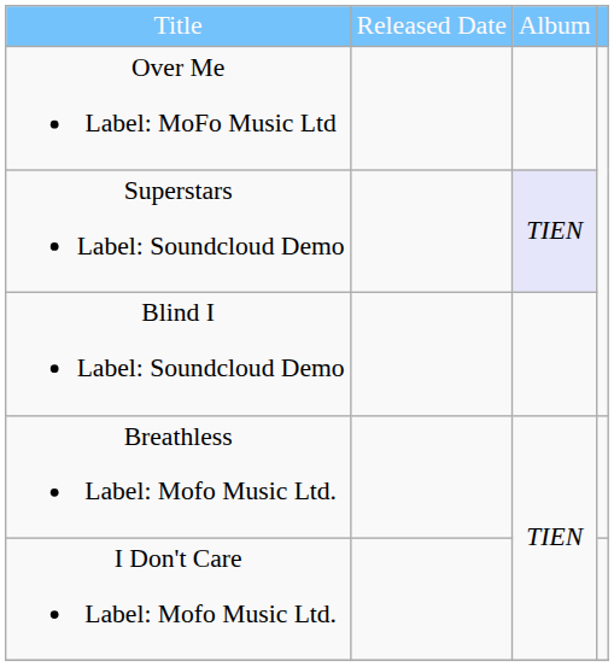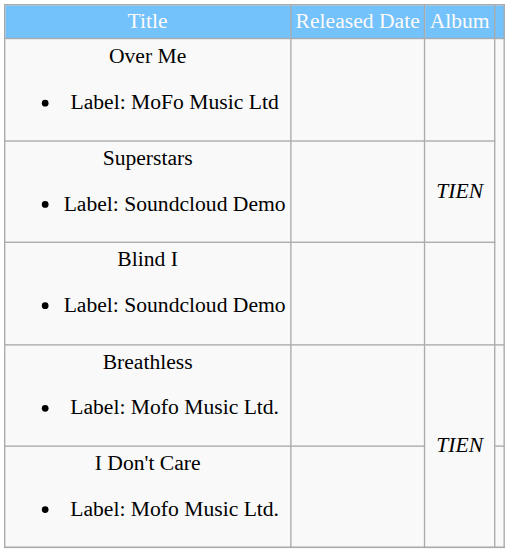Superstars Label: Soundcloud Demo | column 3: lavender background -> no background
